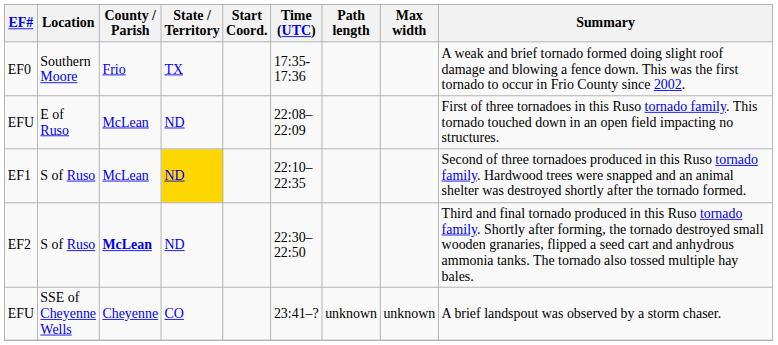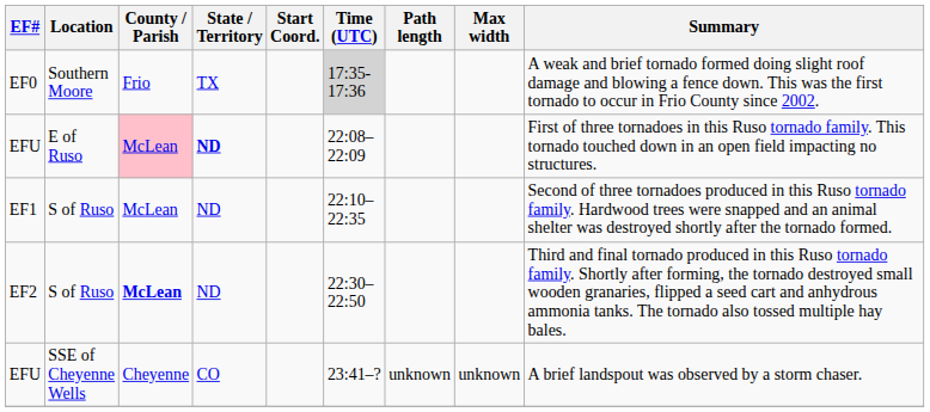EF0 | Time (UTC): no background -> lightgrey background
EFU / E of Ruso | County / Parish: no background -> pink background
EFU / E of Ruso | State / Territory: normal -> bold
EF1 | State / Territory: gold background -> no background
